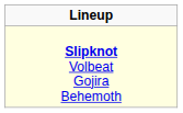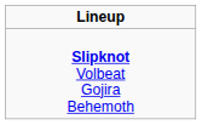Slipknot Volbeat Gojira Behemoth | column 1: lightyellow background -> no background
